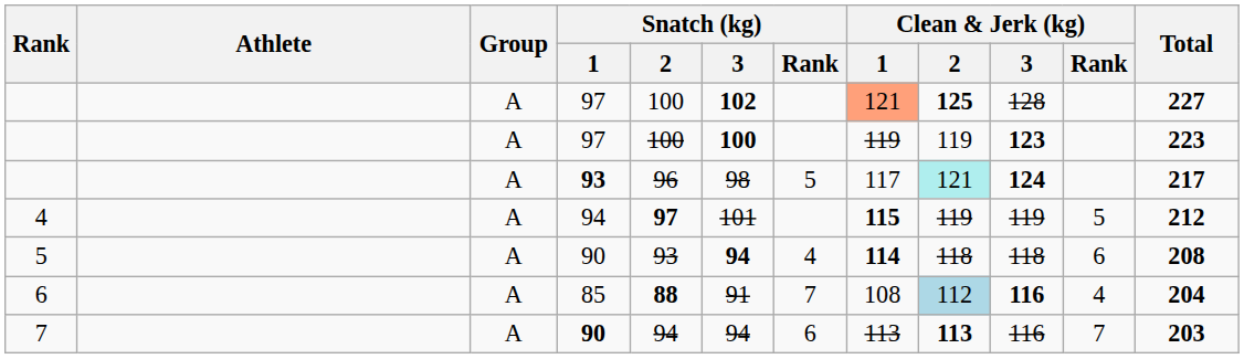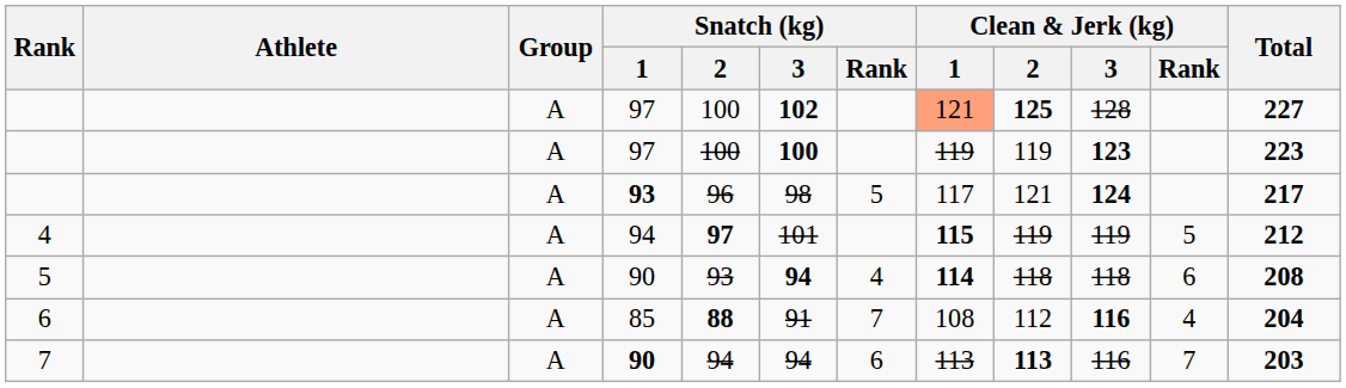row 5 | Clean & Jerk (kg) / 2: paleturquoise background -> no background
row 8 | Clean & Jerk (kg) / 2: lightblue background -> no background
